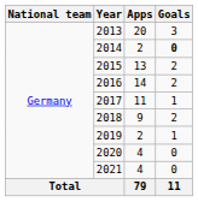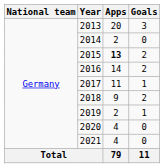2014 | Goals: bold -> normal
2015 | Apps: normal -> bold
